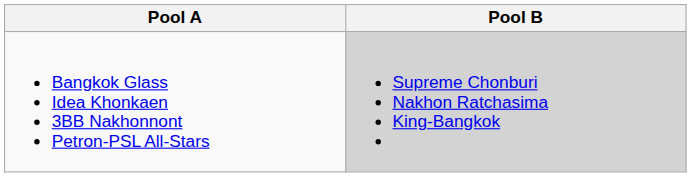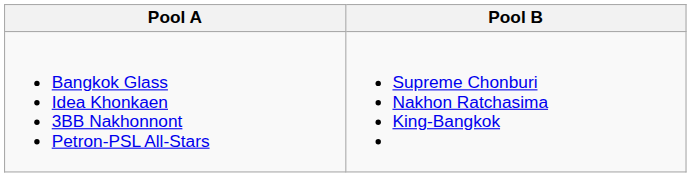row 2 | Pool B: lightgrey background -> no background
